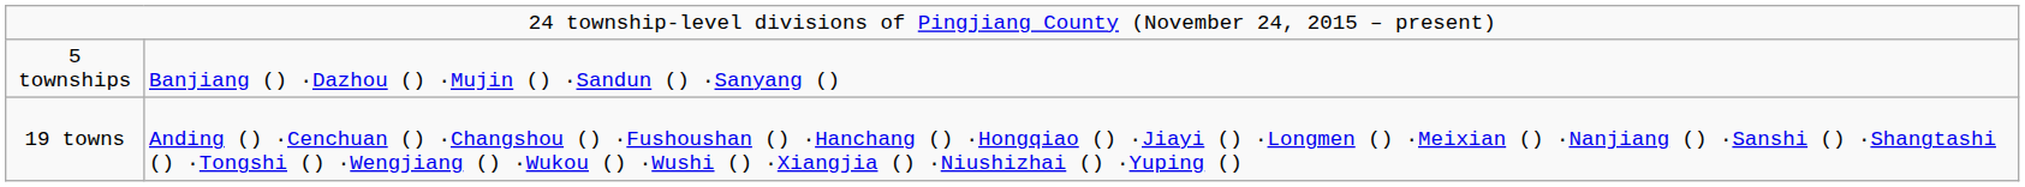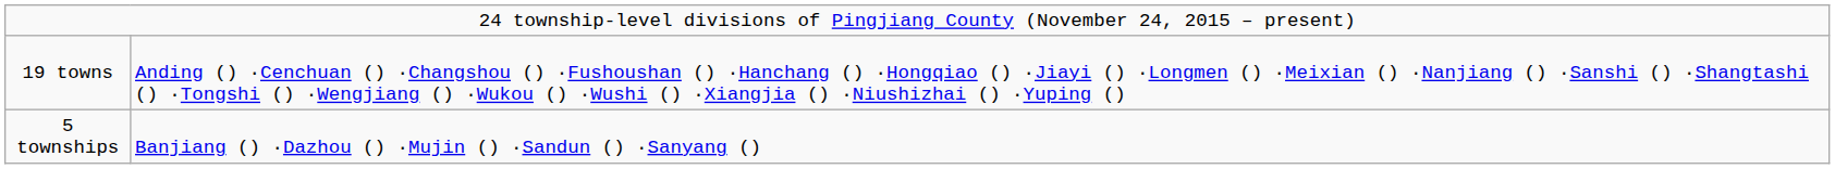rows swapped: 19 towns <-> 5 townships
